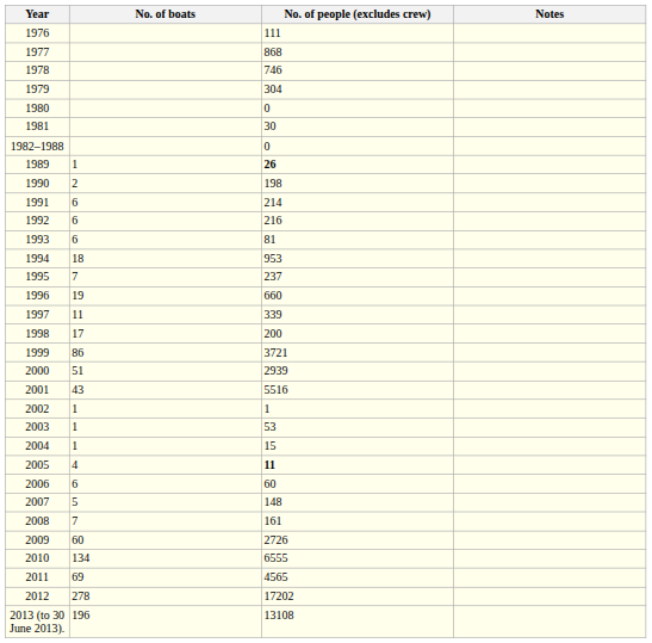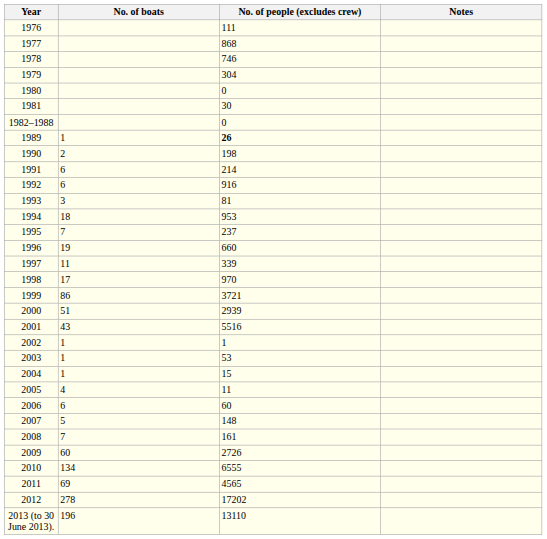1992 | No. of people (excludes crew): 216 -> 916
1993 | No. of boats: 6 -> 3
1998 | No. of people (excludes crew): 200 -> 970
2005 | No. of people (excludes crew): bold -> normal
2013 (to 30 June 2013). | No. of people (excludes crew): 13108 -> 13110
